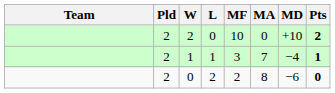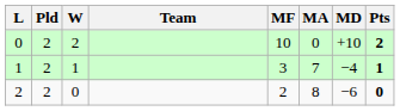columns swapped: Team <-> L
